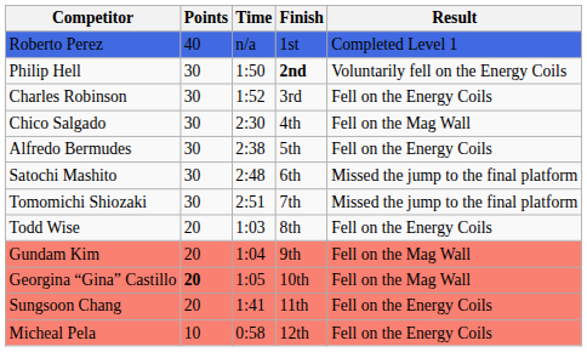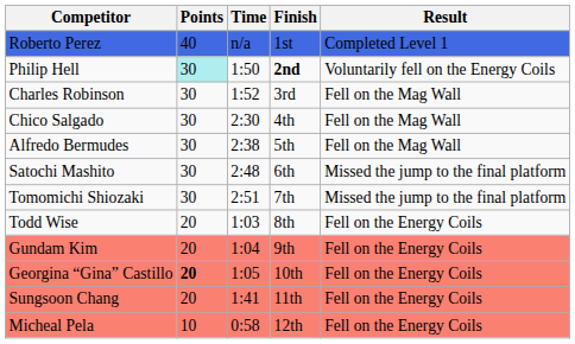Philip Hell | Points: no background -> paleturquoise background
Charles Robinson | Result: Fell on the Energy Coils -> Fell on the Mag Wall
Alfredo Bermudes | Result: Fell on the Energy Coils -> Fell on the Mag Wall
Gundam Kim | Result: Fell on the Mag Wall -> Fell on the Energy Coils
Georgina “Gina” Castillo | Result: Fell on the Mag Wall -> Fell on the Energy Coils
